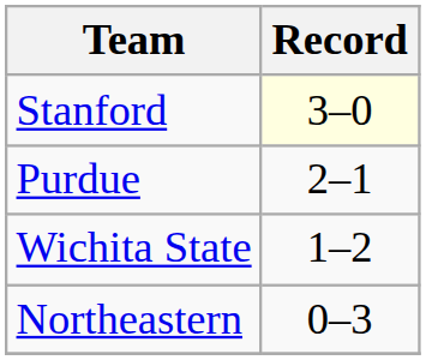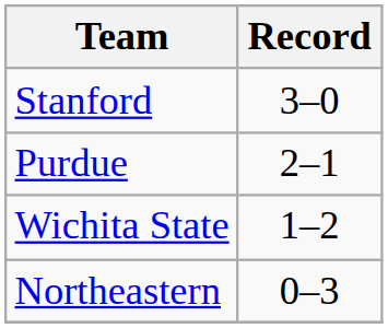Stanford | Record: lightyellow background -> no background
